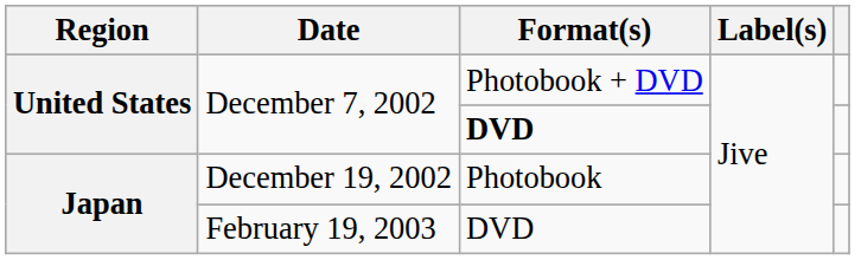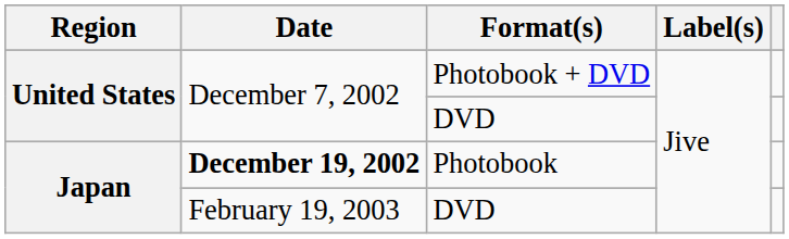December 7, 2002 / DVD | Format(s): bold -> normal
December 19, 2002 | Date: normal -> bold
